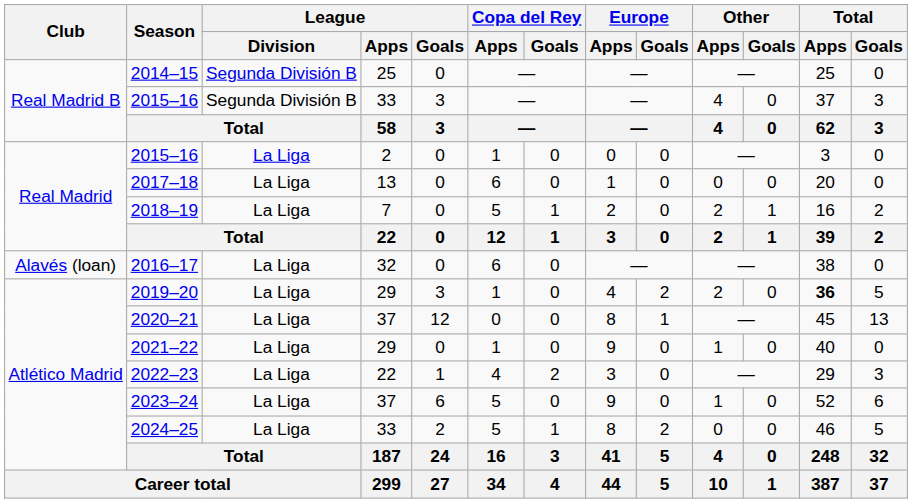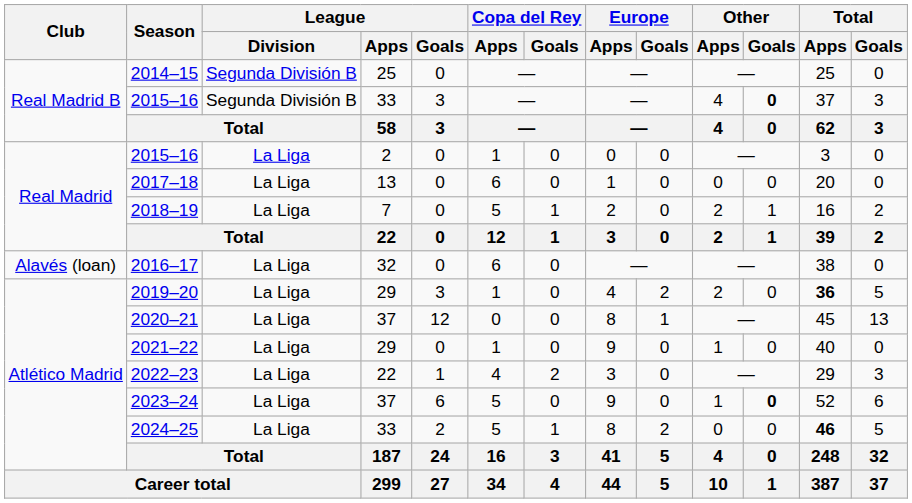2015–16 / 33 | Other / Goals: normal -> bold
2023–24 | Other / Goals: normal -> bold
2024–25 | Total / Apps: normal -> bold
